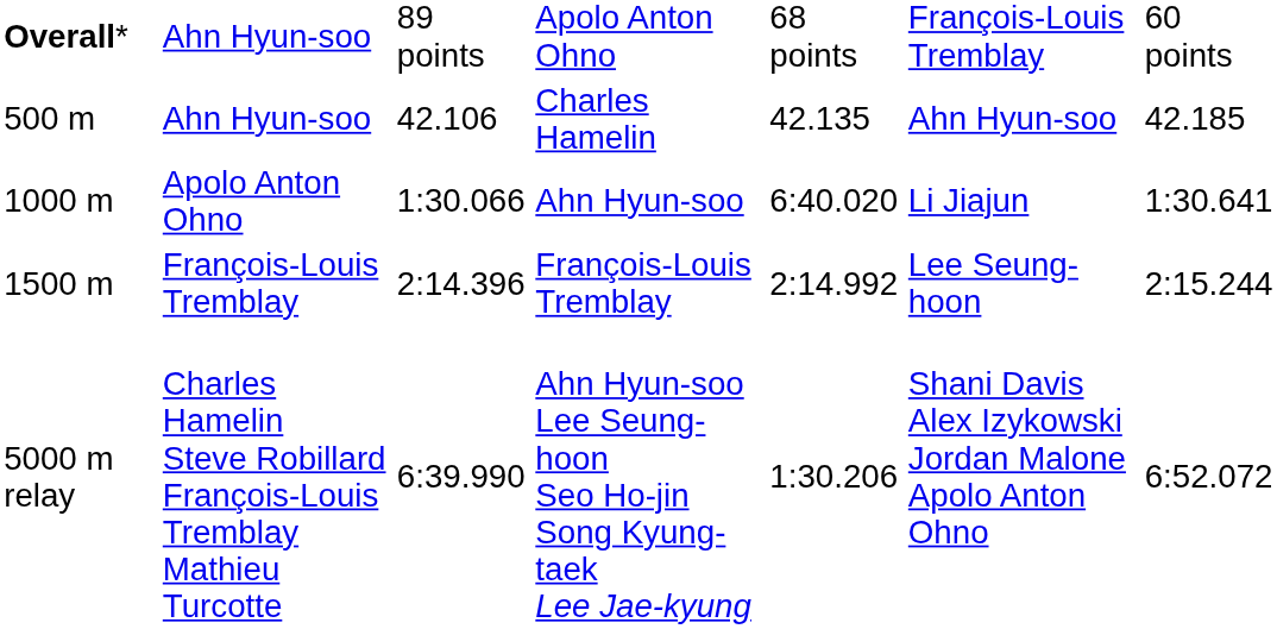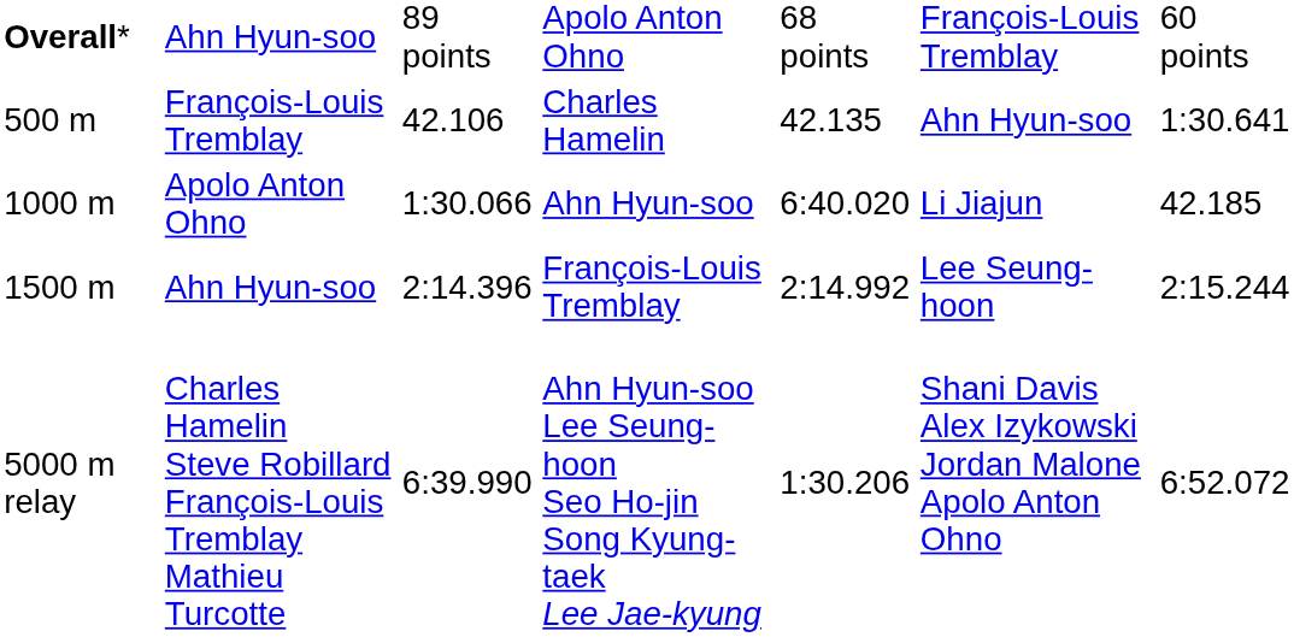row 2 | column 2: Ahn Hyun-soo -> François-Louis Tremblay
row 2 | column 7: 42.185 -> 1:30.641
row 3 | column 7: 1:30.641 -> 42.185
row 4 | column 2: François-Louis Tremblay -> Ahn Hyun-soo
